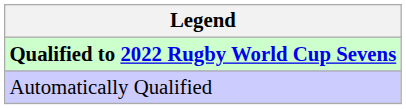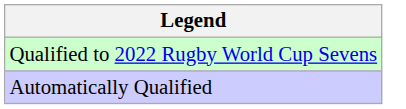row 2 | column 1: bold -> normal
